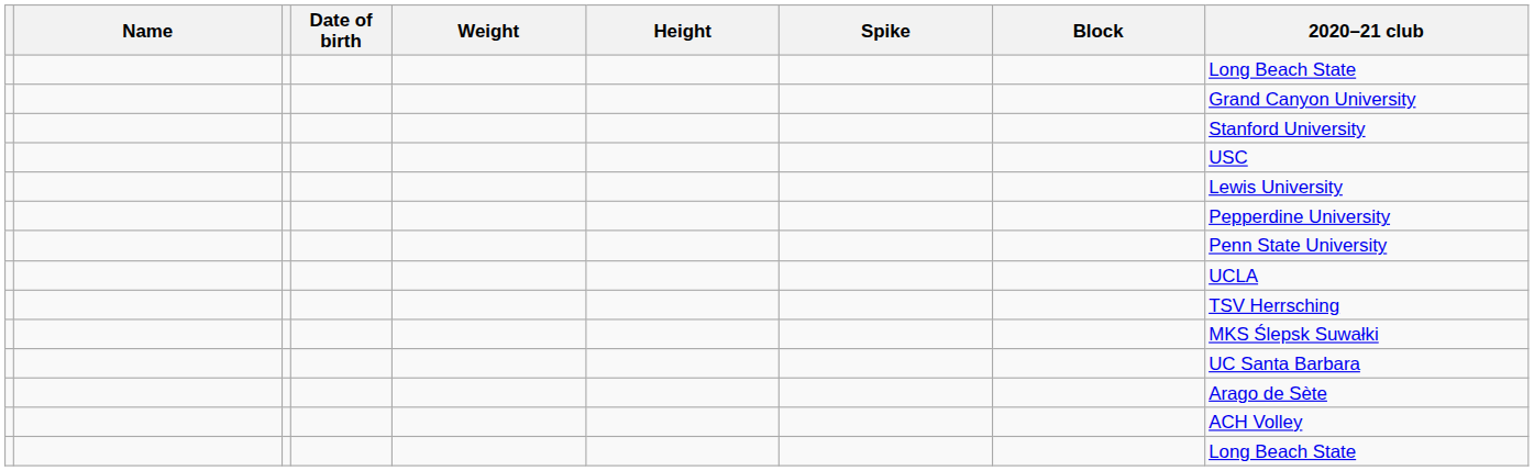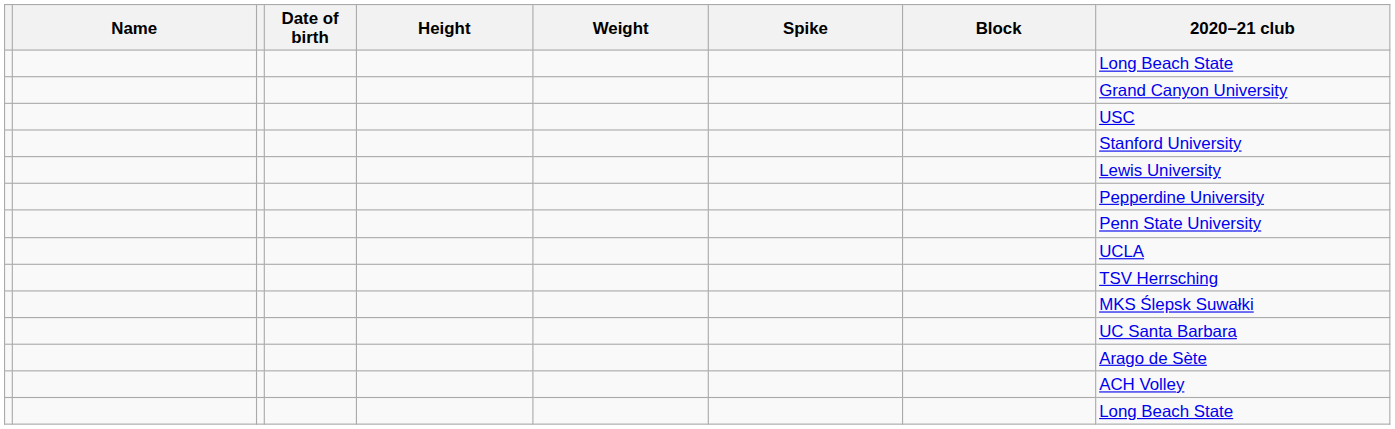columns swapped: Height <-> Weight
row 4 | 2020–21 club: Stanford University -> USC
row 5 | 2020–21 club: USC -> Stanford University
